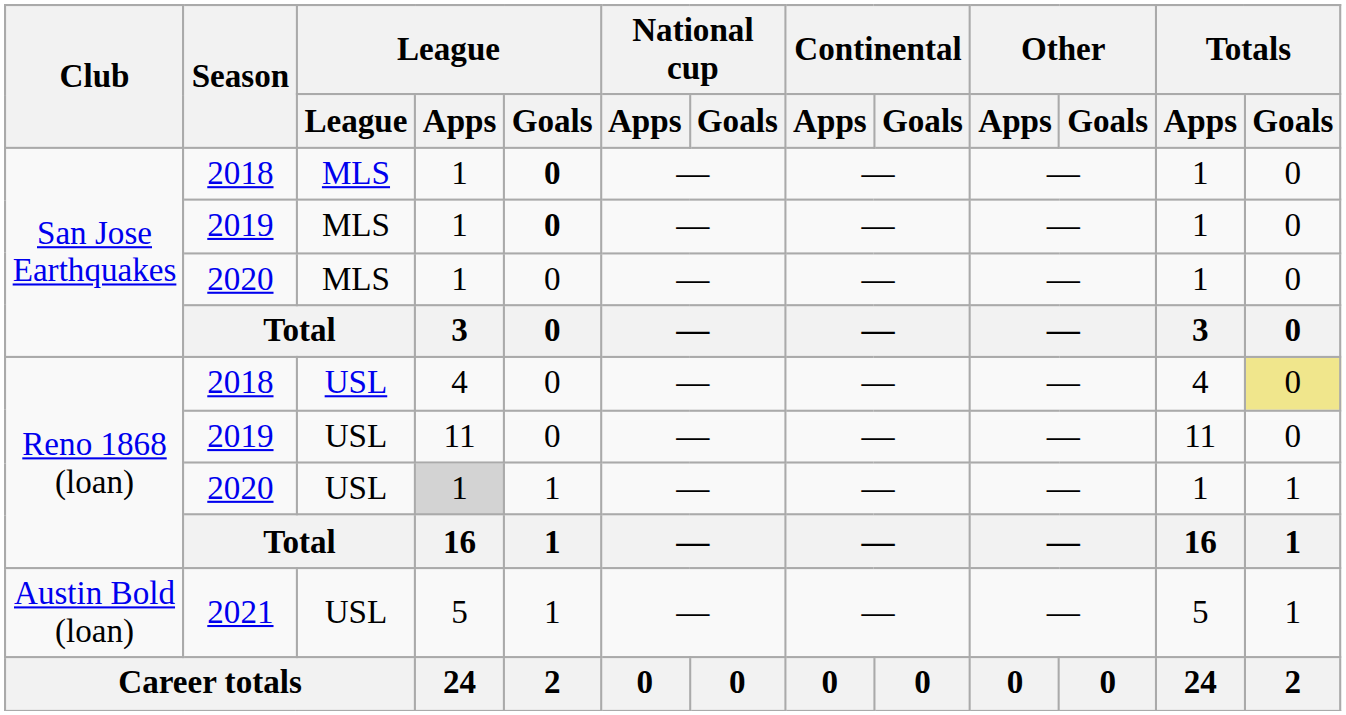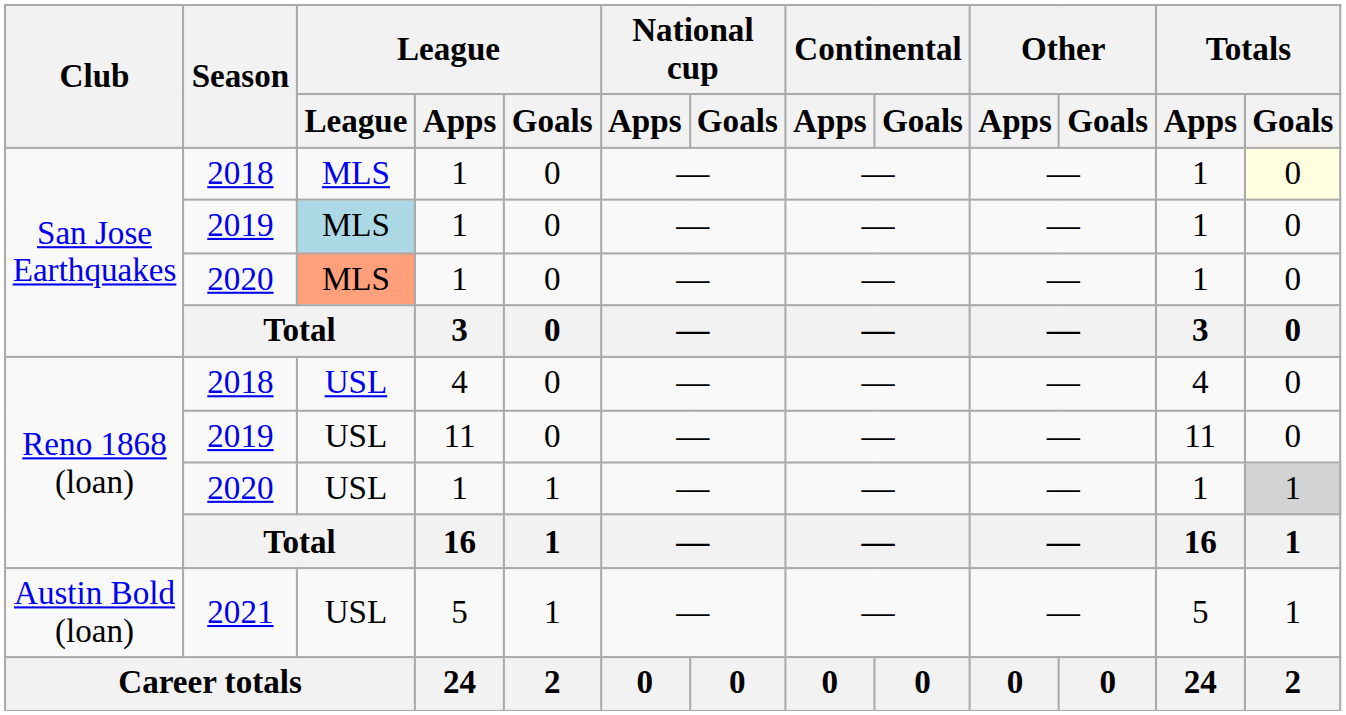San Jose Earthquakes / 2018 | League / Goals: bold -> normal
San Jose Earthquakes / 2018 | Totals / Goals: no background -> lightyellow background
San Jose Earthquakes / 2019 | League: no background -> lightblue background
San Jose Earthquakes / 2019 | League / Goals: bold -> normal
San Jose Earthquakes / 2020 | League: no background -> lightsalmon background
Reno 1868 (loan) / 2018 | Totals / Goals: khaki background -> no background
Reno 1868 (loan) / 2020 | League / Apps: lightgrey background -> no background
Reno 1868 (loan) / 2020 | Totals / Goals: no background -> lightgrey background
